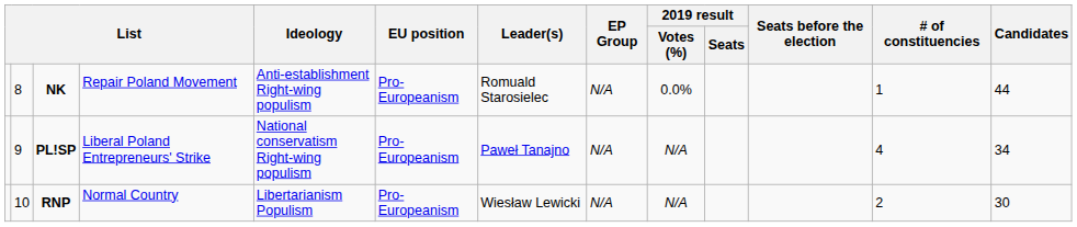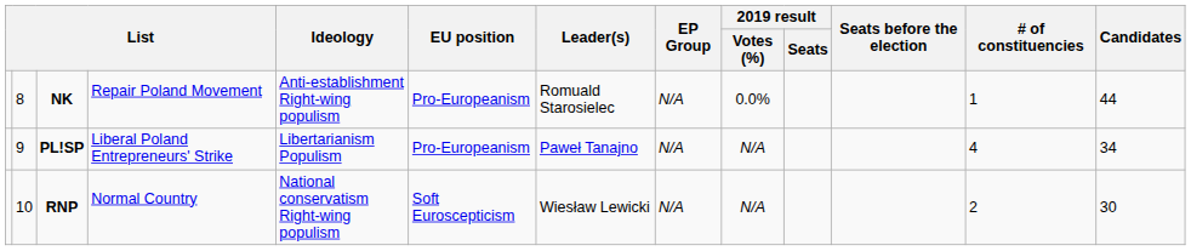PL!SP | Ideology: National conservatism Right-wing populism -> Libertarianism Populism
RNP | Ideology: Libertarianism Populism -> National conservatism Right-wing populism
RNP | EU position: Pro-Europeanism -> Soft Euroscepticism
